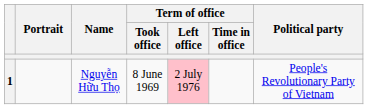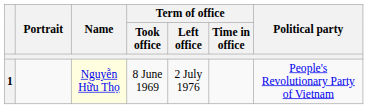1 | Name: no background -> lightyellow background
1 | Term of office / Left office: pink background -> no background
